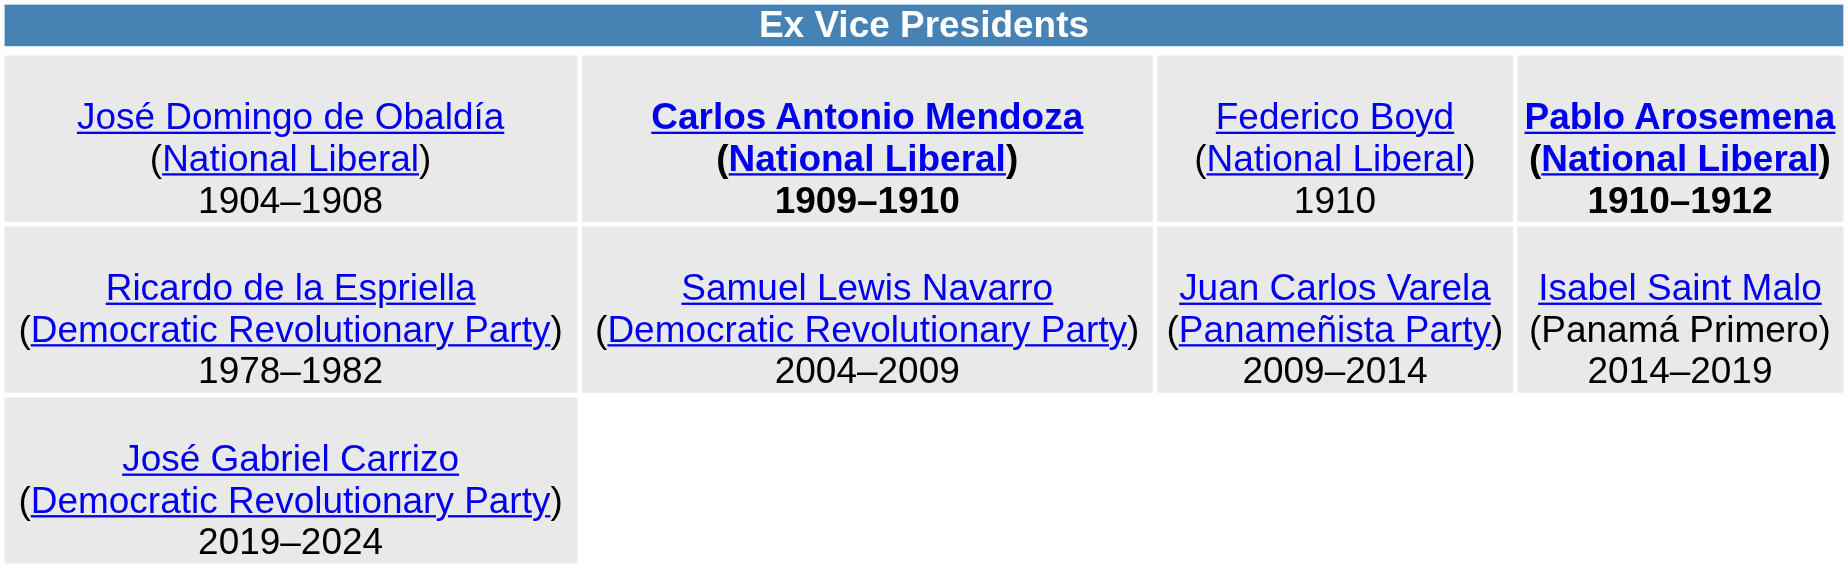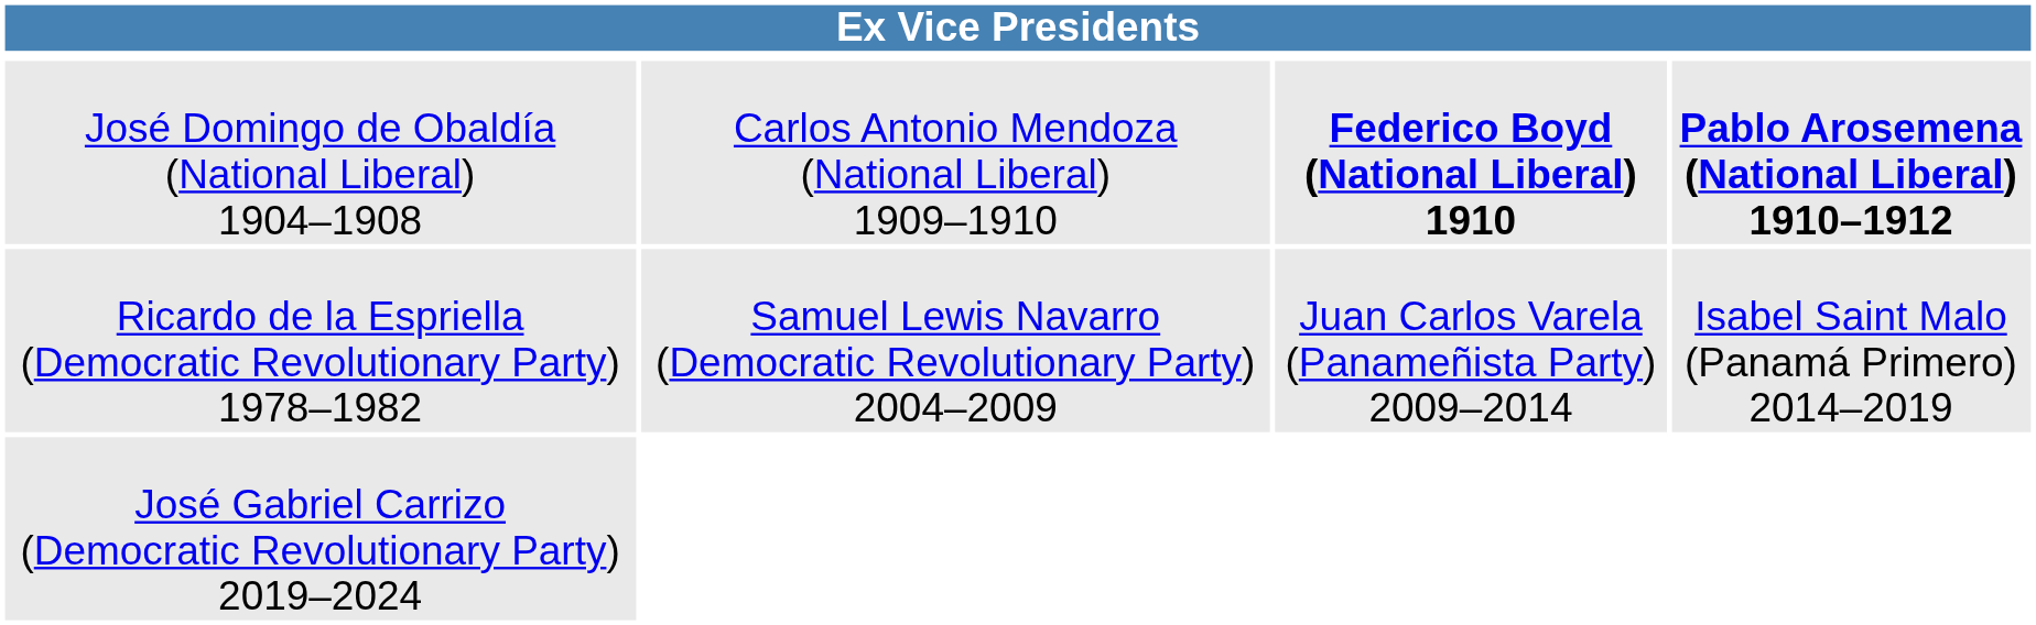José Domingo de Obaldía (National Liberal) 1904–1908 | column 2: bold -> normal
José Domingo de Obaldía (National Liberal) 1904–1908 | column 3: normal -> bold
